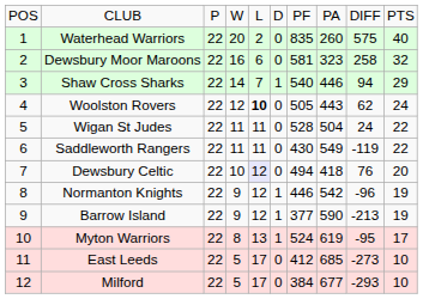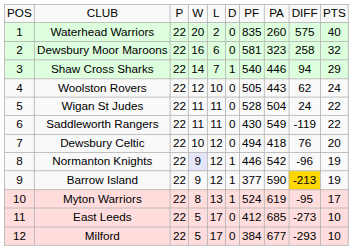Woolston Rovers | column 5: bold -> normal
Dewsbury Celtic | column 5: lavender background -> no background
Normanton Knights | column 4: no background -> lavender background
Barrow Island | column 9: no background -> gold background
